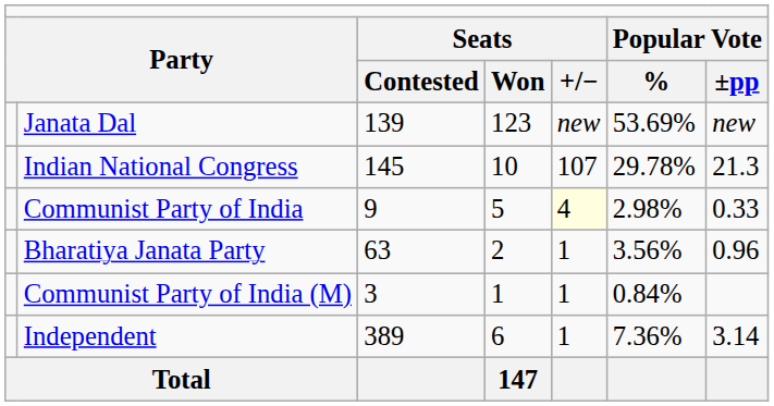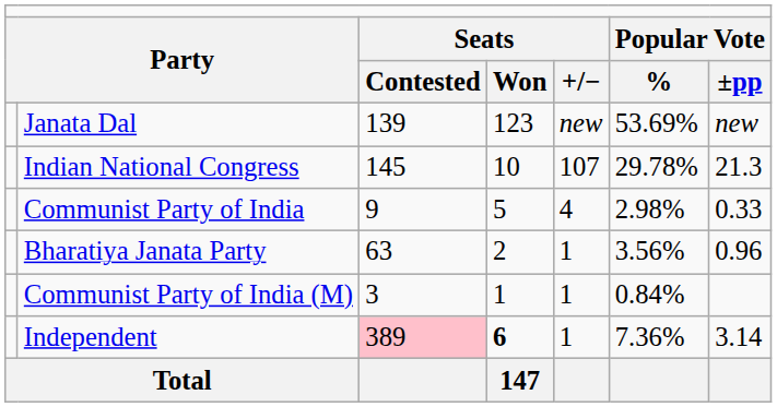Communist Party of India | column 5: lightyellow background -> no background
Independent | column 3: no background -> pink background
Independent | column 4: normal -> bold
